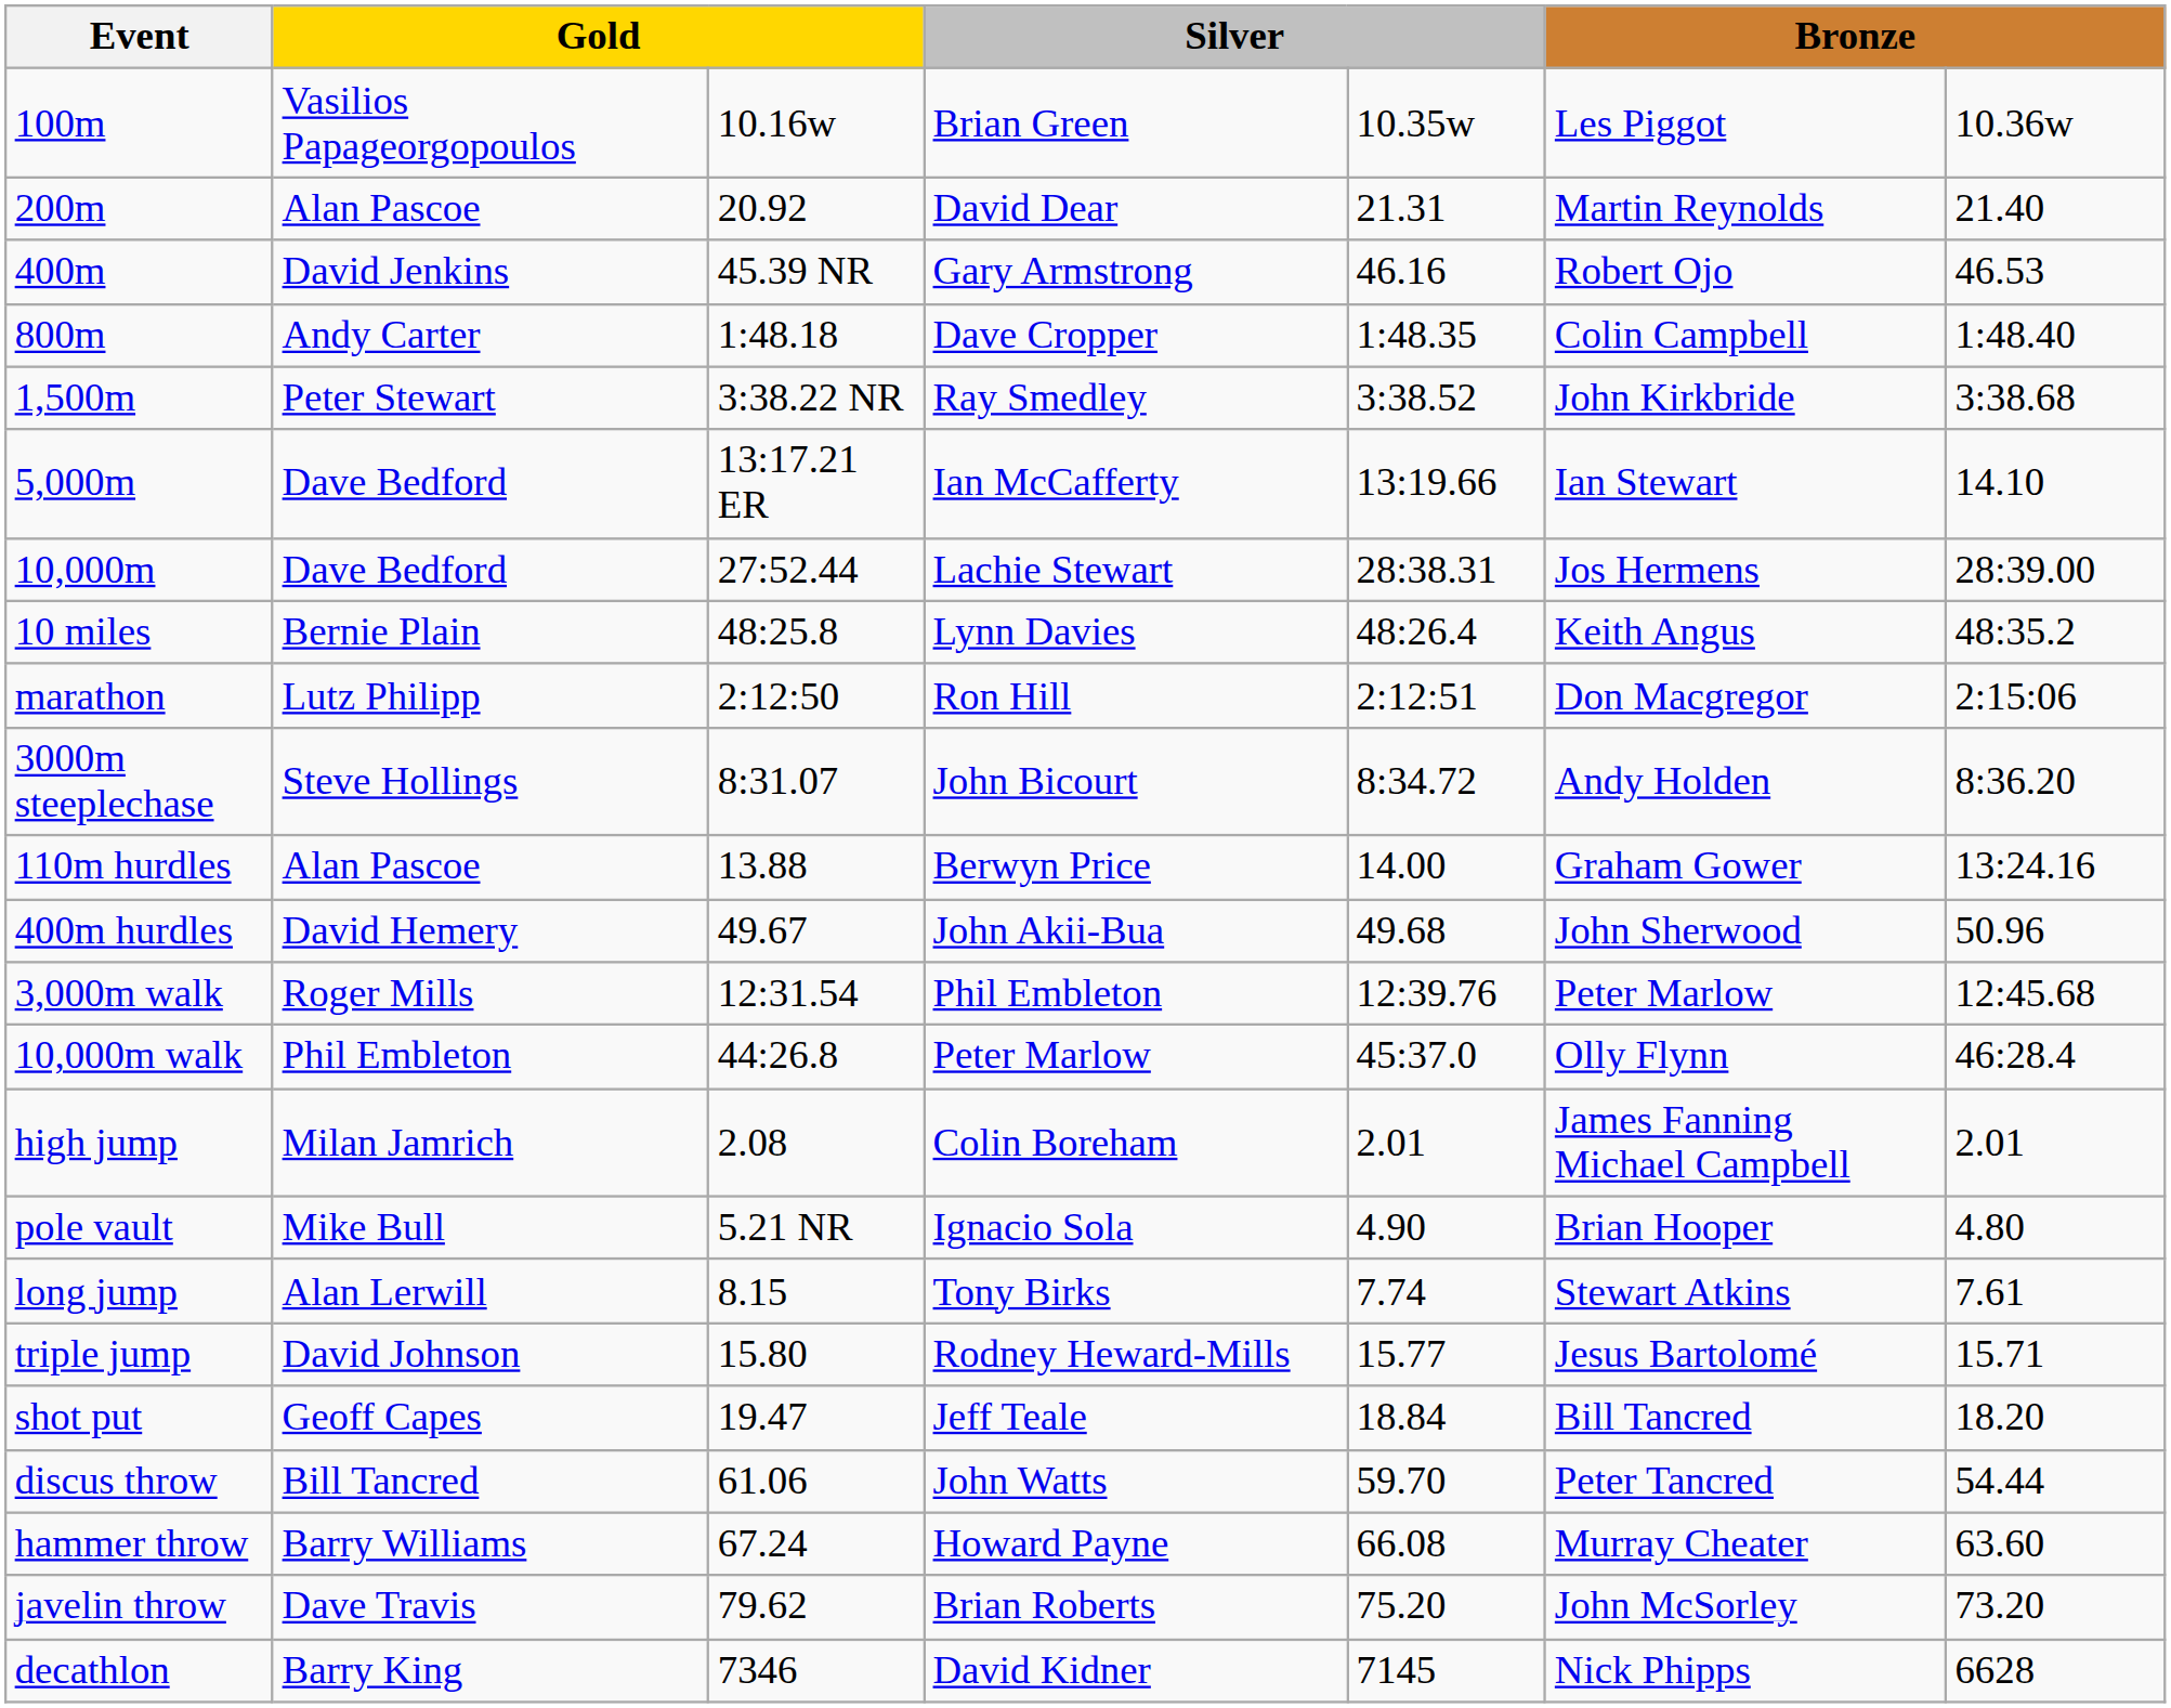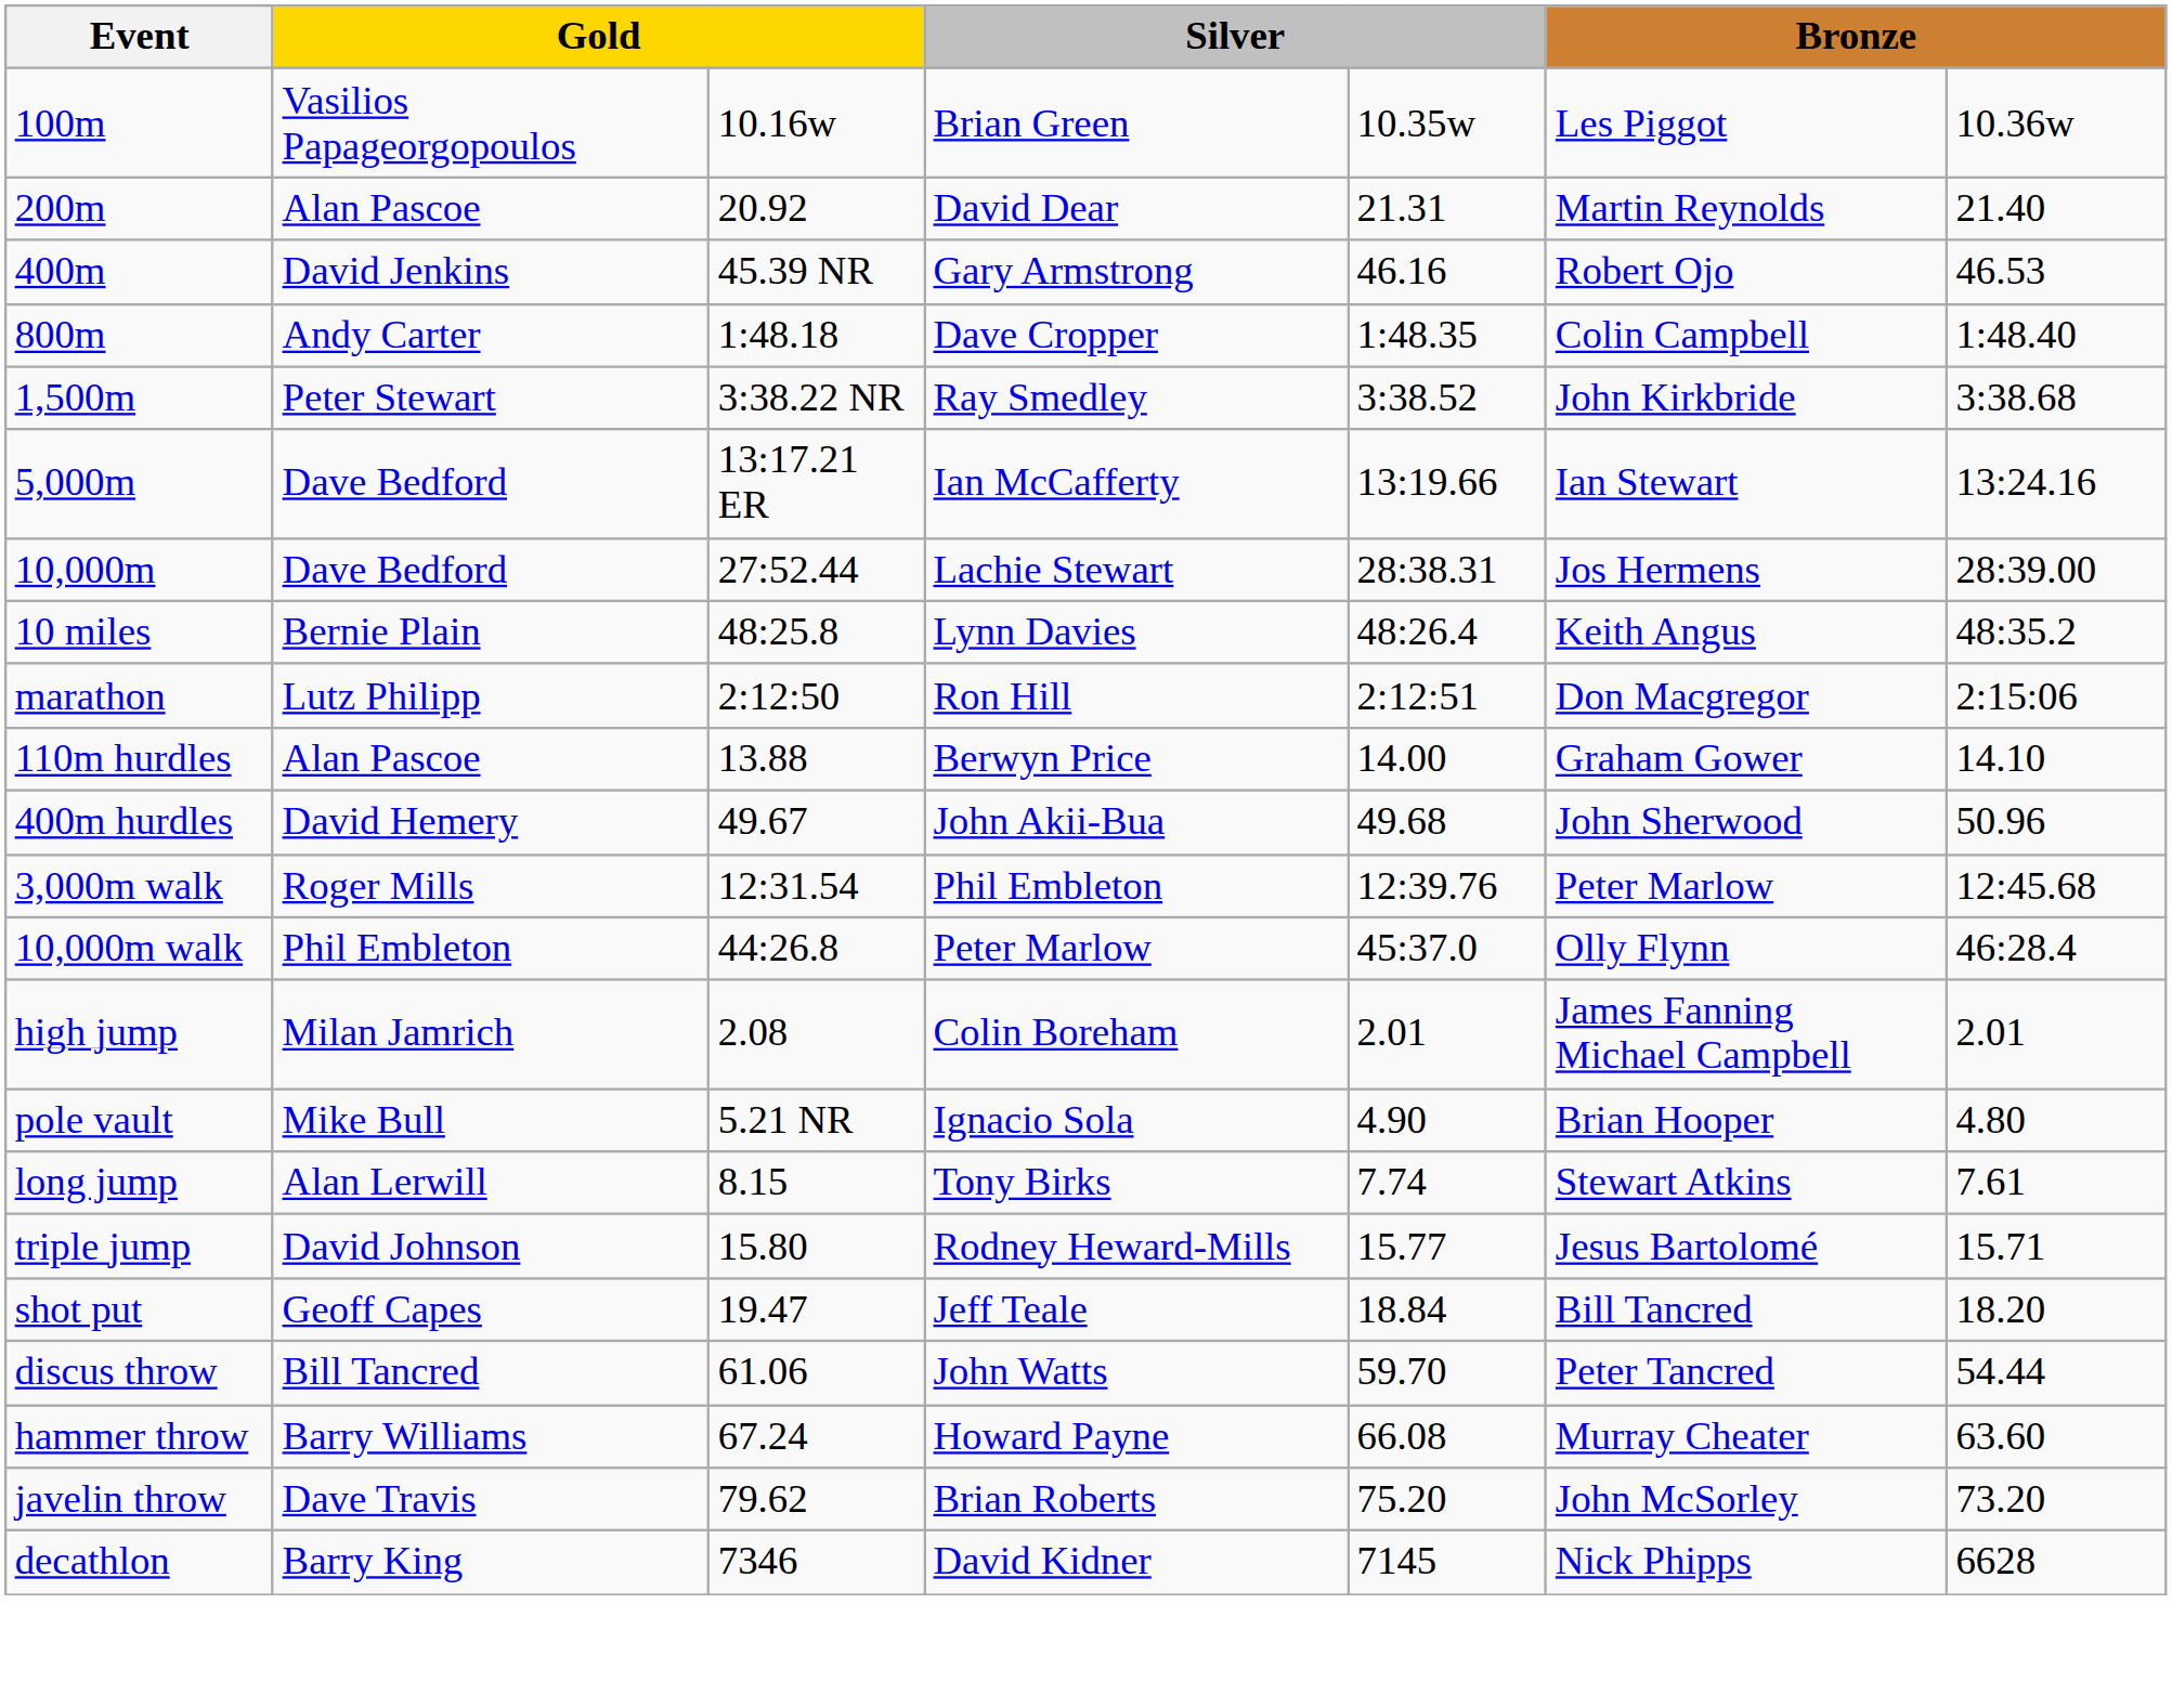5,000m | column 7: 14.10 -> 13:24.16
- row: 3000m steeplechase | Steve Hollings | 8:31.07 | John Bicourt | 8:34.72 | Andy Holden | 8:36.20
110m hurdles | column 7: 13:24.16 -> 14.10
